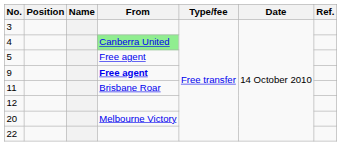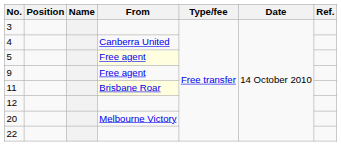4 | From: lightgreen background -> no background
5 | From: no background -> lightyellow background
9 | From: bold -> normal
11 | From: no background -> lightyellow background
